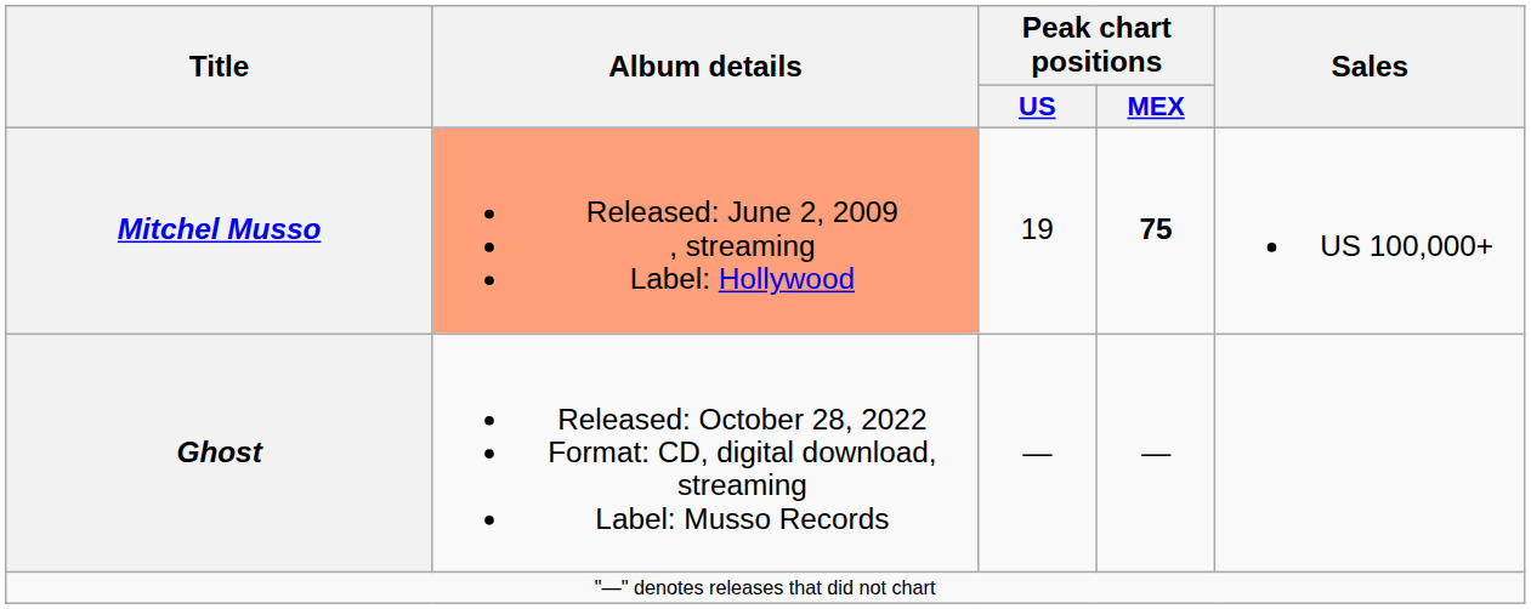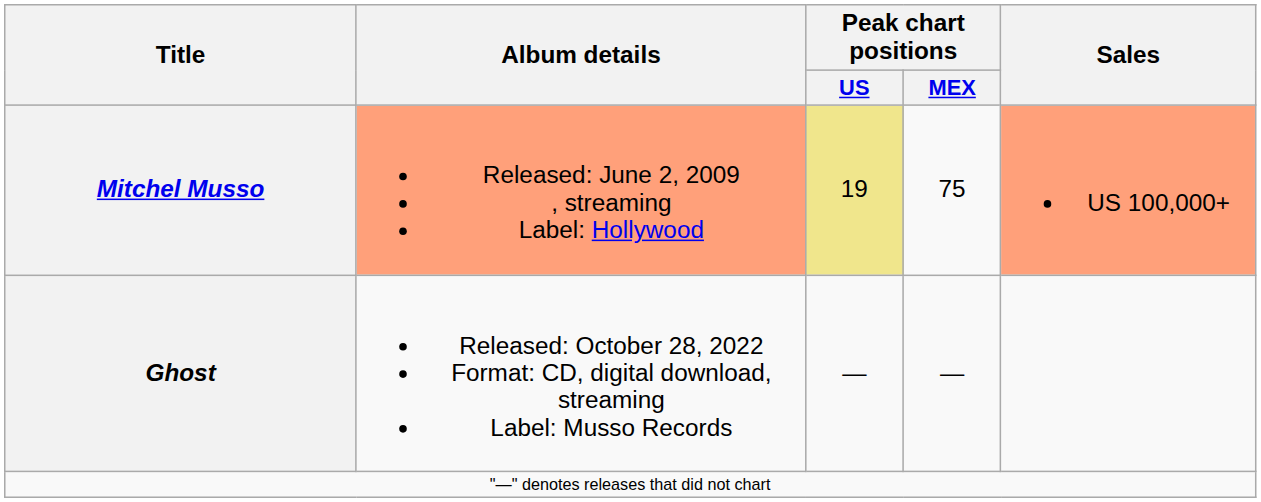Mitchel Musso | Peak chart positions / US: no background -> khaki background
Mitchel Musso | Peak chart positions / MEX: bold -> normal
Mitchel Musso | Sales: no background -> lightsalmon background
